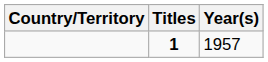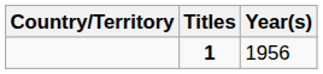row 2 | Year(s): 1957 -> 1956
